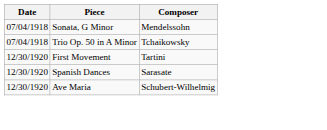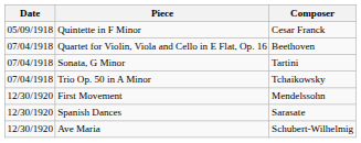+ row: 05/09/1918 | Quintette in F Minor | Cesar Franck
+ row: 07/04/1918 | Quartet for Violin, Viola and Cello in E Flat, Op. 16 | Beethoven
Sonata, G Minor | Composer: Mendelssohn -> Tartini
First Movement | Composer: Tartini -> Mendelssohn
